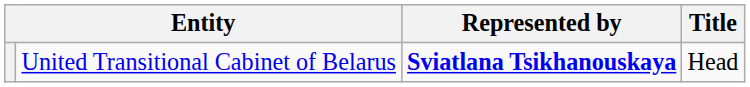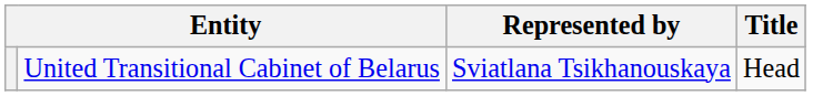United Transitional Cabinet of Belarus | Represented by: bold -> normal
